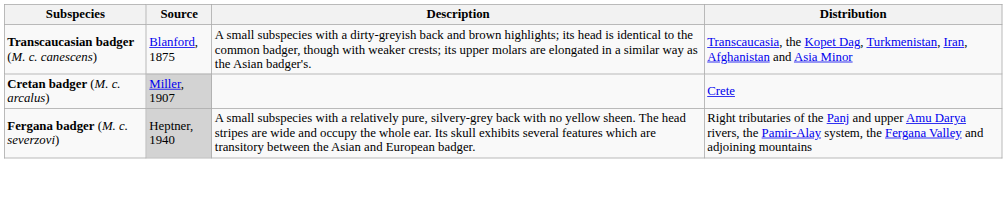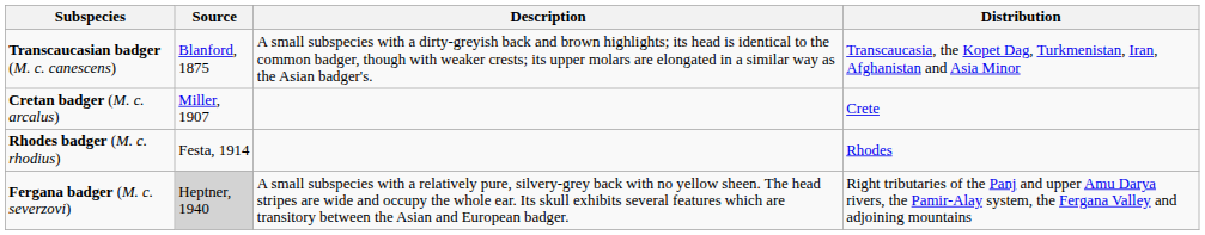Cretan badger (M. c. arcalus) | Source: lightgrey background -> no background
+ row: Rhodes badger (M. c. rhodius) | Festa, 1914 | Rhodes
